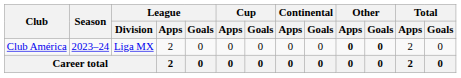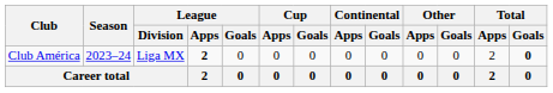Club América | League / Apps: normal -> bold
Club América | Other / Apps: bold -> normal
Club América | Other / Goals: bold -> normal
Club América | Total / Goals: normal -> bold
